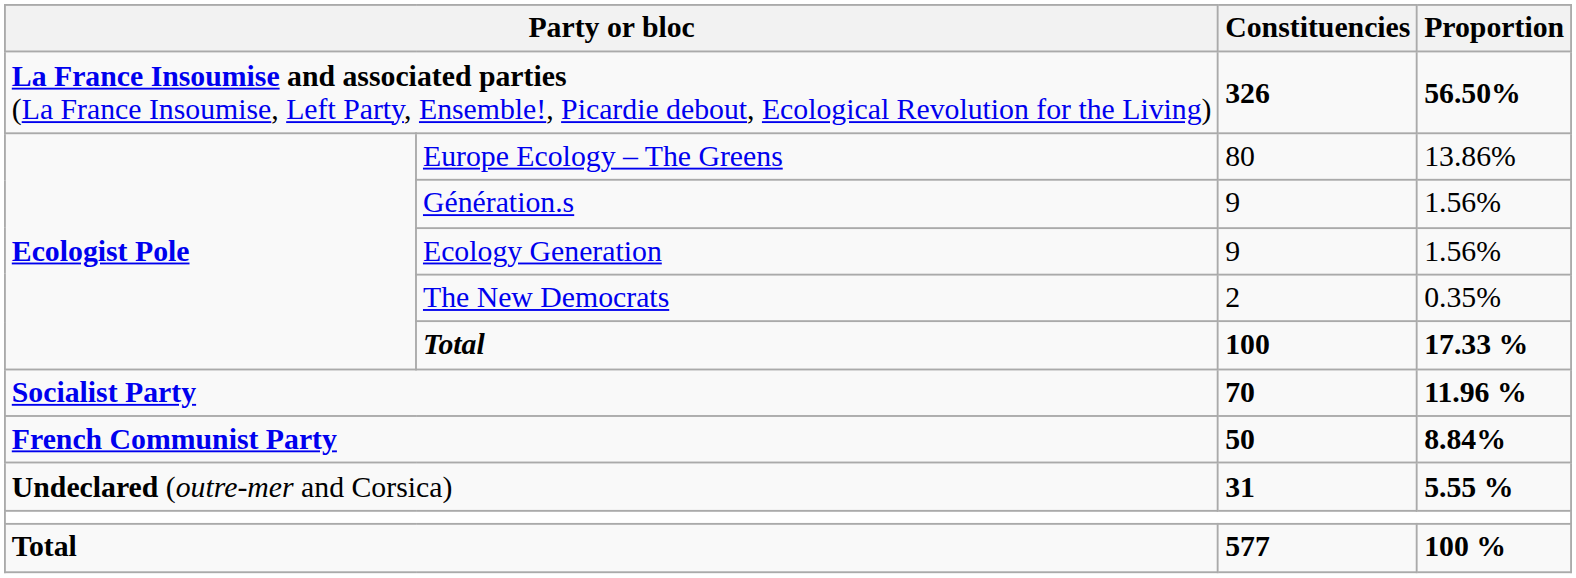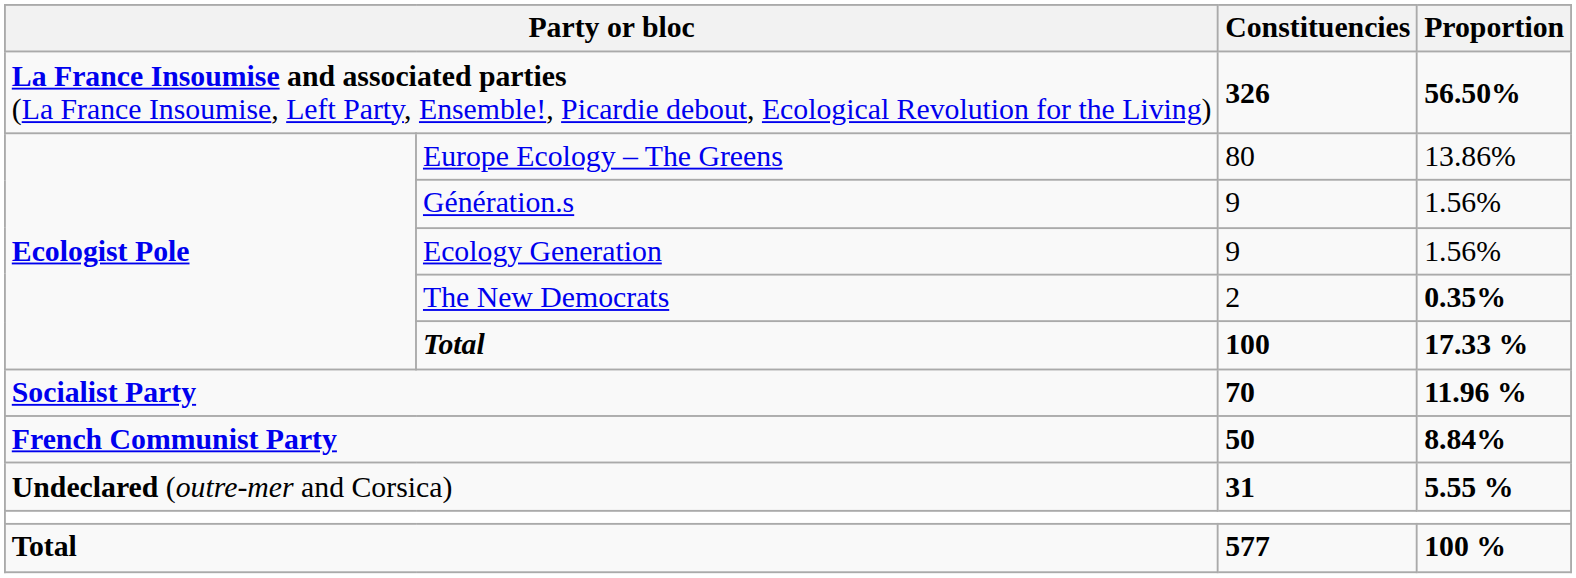The New Democrats | Proportion: normal -> bold
